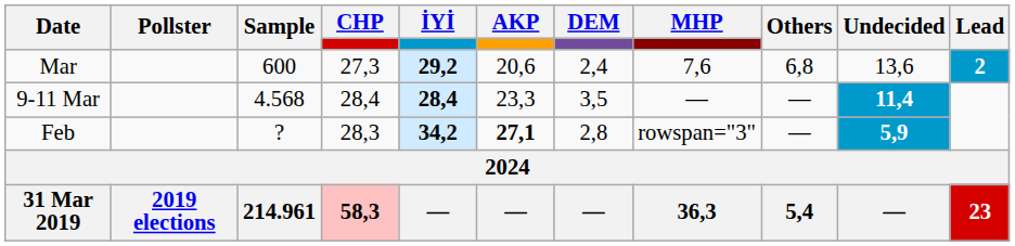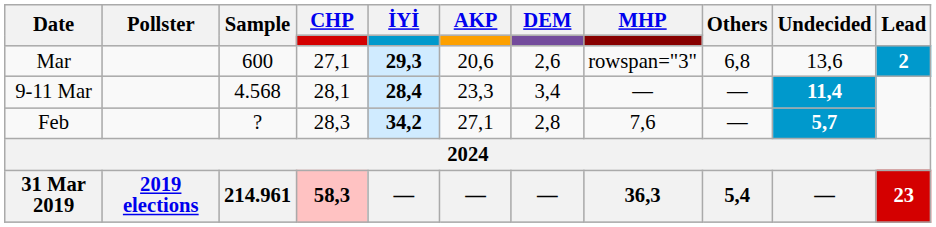Mar | CHP: 27,3 -> 27,1
Mar | İYİ: 29,2 -> 29,3
Mar | DEM: 2,4 -> 2,6
Mar | MHP: 7,6 -> rowspan="3"
9-11 Mar | CHP: 28,4 -> 28,1
9-11 Mar | DEM: 3,5 -> 3,4
Feb | AKP: bold -> normal
Feb | MHP: rowspan="3" -> 7,6
Feb | Undecided: 5,9 -> 5,7
